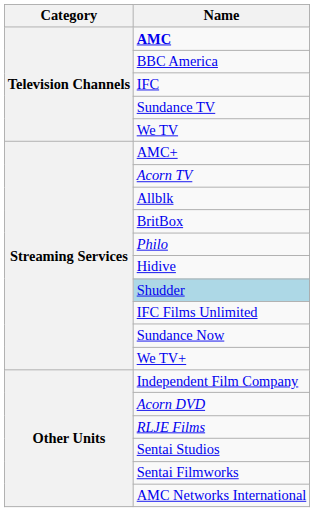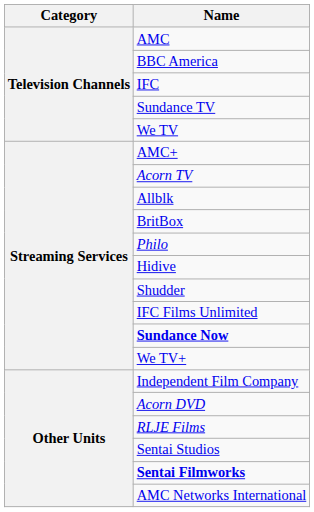AMC | Name: bold -> normal
Shudder | Name: lightblue background -> no background
Sundance Now | Name: normal -> bold
Sentai Filmworks | Name: normal -> bold
